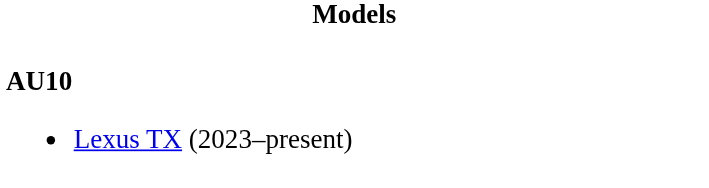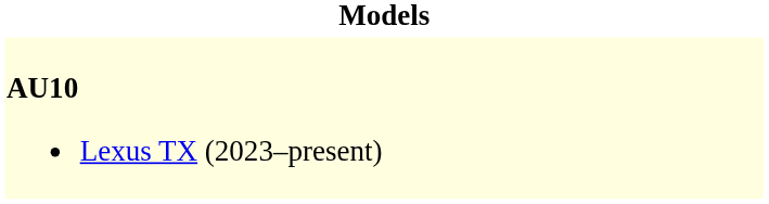row 2 | column 1: no background -> lightyellow background
